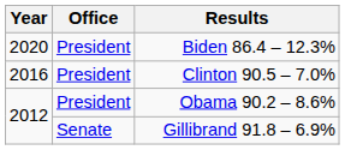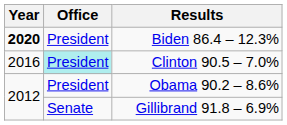Biden 86.4 – 12.3% | Year: normal -> bold
Clinton 90.5 – 7.0% | Office: no background -> paleturquoise background
